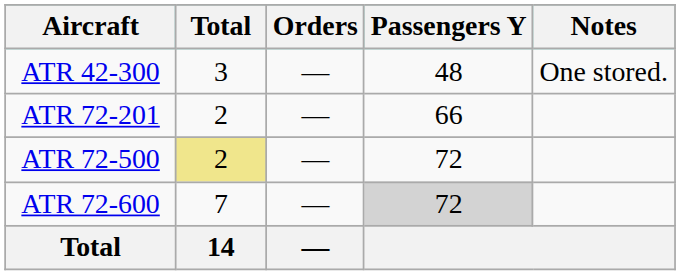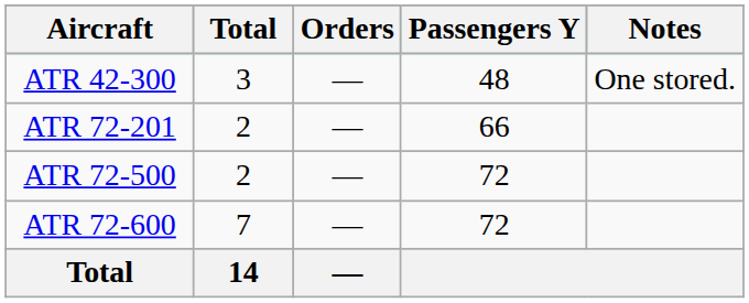ATR 72-500 | Total: khaki background -> no background
ATR 72-600 | Passengers Y: lightgrey background -> no background
